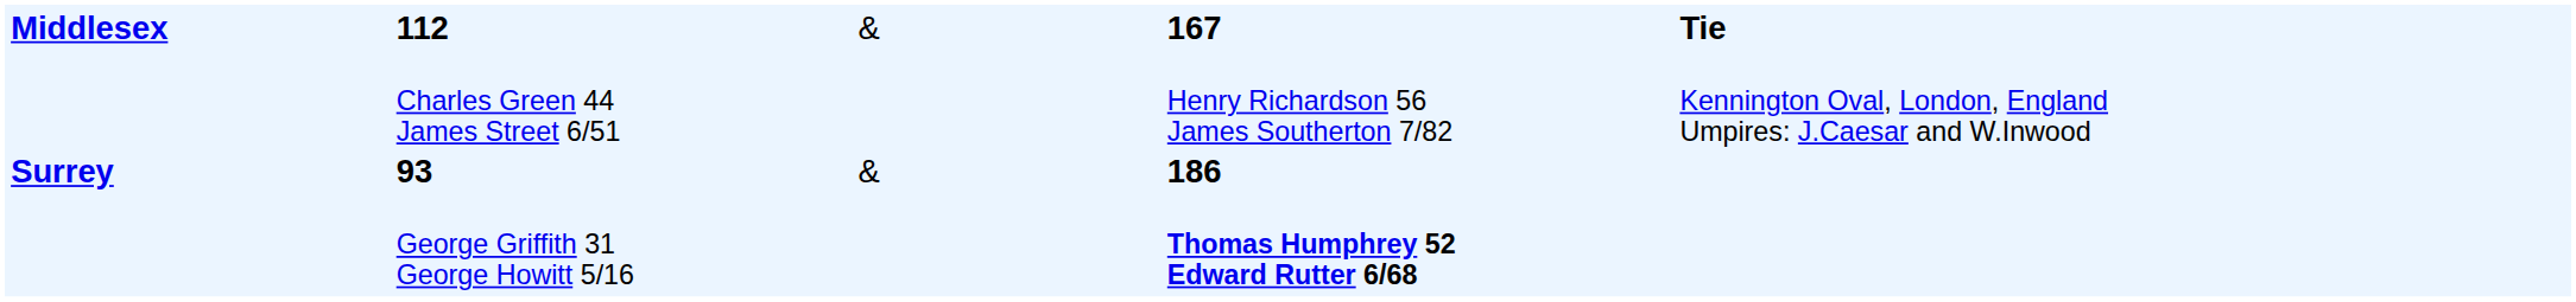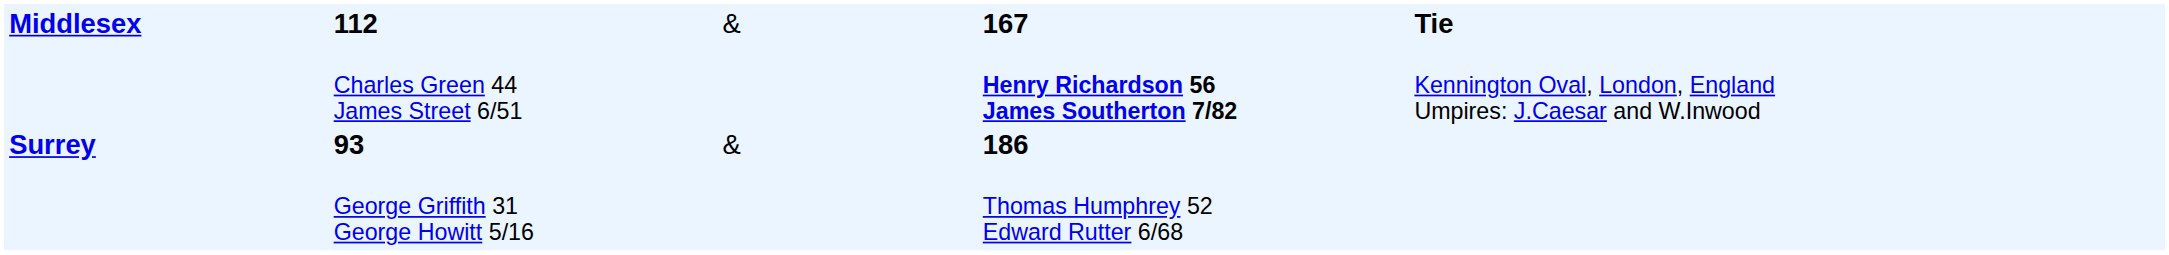Charles Green 44 James Street 6/51 | column 4: normal -> bold
George Griffith 31 George Howitt 5/16 | column 4: bold -> normal
